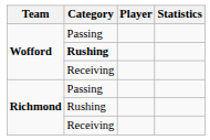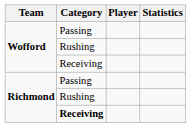Wofford / Rushing | Category: bold -> normal
Richmond / Receiving | Category: normal -> bold
